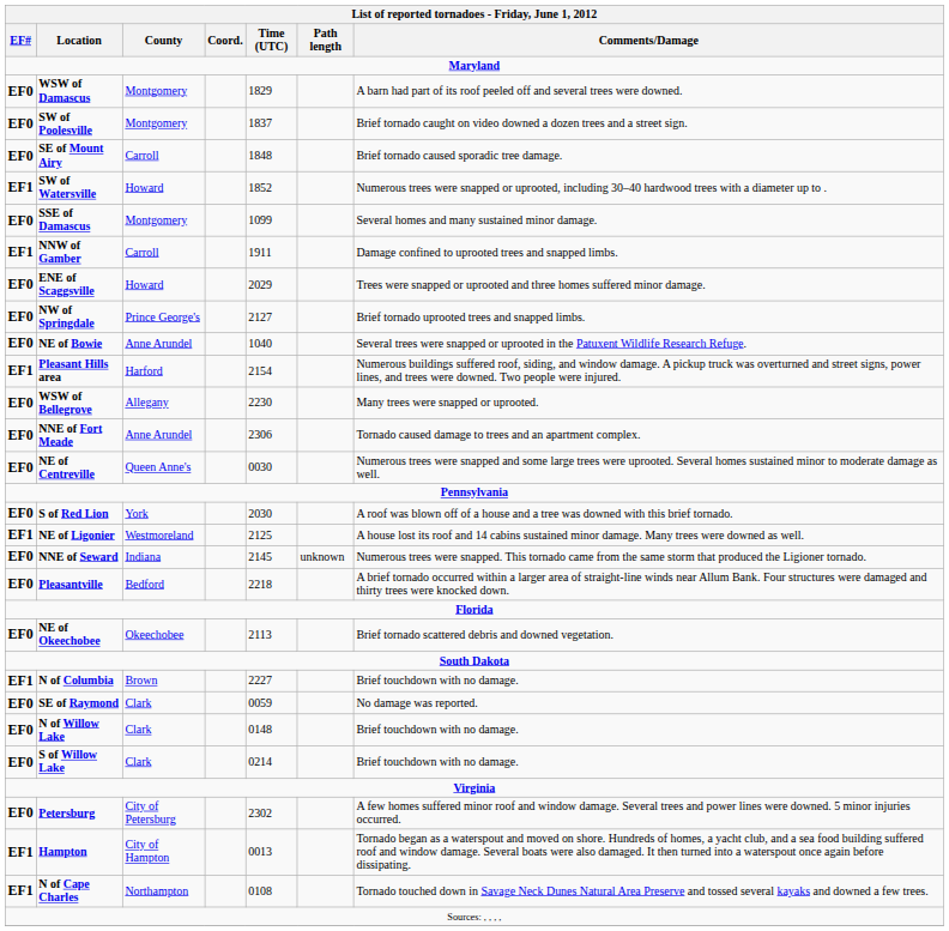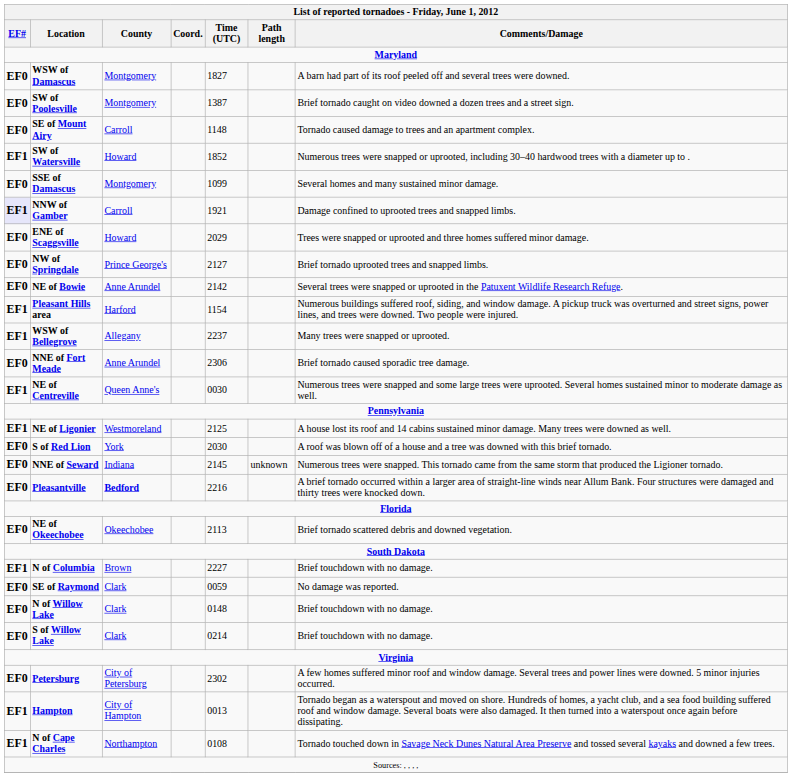WSW of Damascus | Time (UTC): 1829 -> 1827
SW of Poolesville | Time (UTC): 1837 -> 1387
SE of Mount Airy | Time (UTC): 1848 -> 1148
SE of Mount Airy | Comments/Damage: Brief tornado caused sporadic tree damage. -> Tornado caused damage to trees and an apartment complex.
NNW of Gamber | EF#: no background -> lavender background
NNW of Gamber | Time (UTC): 1911 -> 1921
NE of Bowie | Time (UTC): 1040 -> 2142
Pleasant Hills area | Time (UTC): 2154 -> 1154
WSW of Bellegrove | EF#: EF0 -> EF1
WSW of Bellegrove | Time (UTC): 2230 -> 2237
NNE of Fort Meade | Comments/Damage: Tornado caused damage to trees and an apartment complex. -> Brief tornado caused sporadic tree damage.
NE of Centreville | EF#: EF0 -> EF1
rows swapped: S of Red Lion <-> NE of Ligonier
Pleasantville | County: normal -> bold
Pleasantville | Time (UTC): 2218 -> 2216
